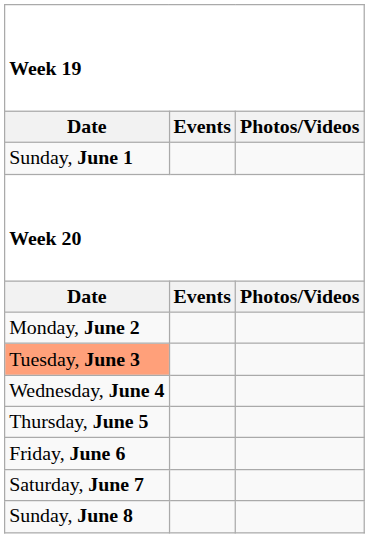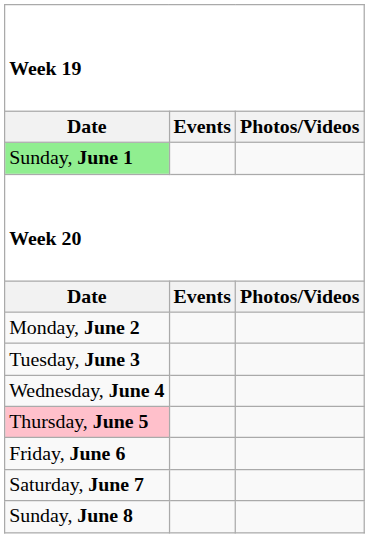Sunday, June 1 | column 1: no background -> lightgreen background
Tuesday, June 3 | column 1: lightsalmon background -> no background
Thursday, June 5 | column 1: no background -> pink background
